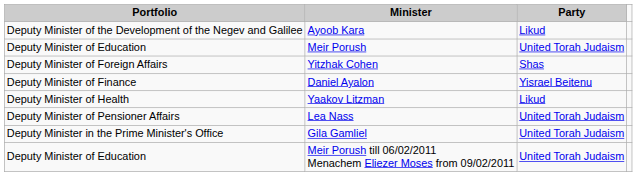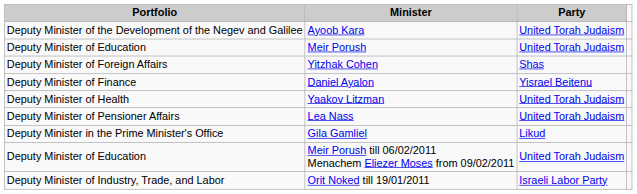Ayoob Kara | Party: Likud -> United Torah Judaism
Yaakov Litzman | Party: Likud -> United Torah Judaism
Gila Gamliel | Party: United Torah Judaism -> Likud
+ row: Deputy Minister of Industry, Trade, and Labor | Orit Noked till 19/01/2011 | Israeli Labor Party
